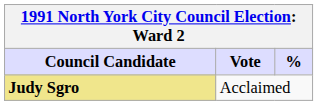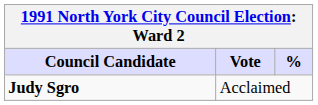Judy Sgro | column 1: khaki background -> no background
